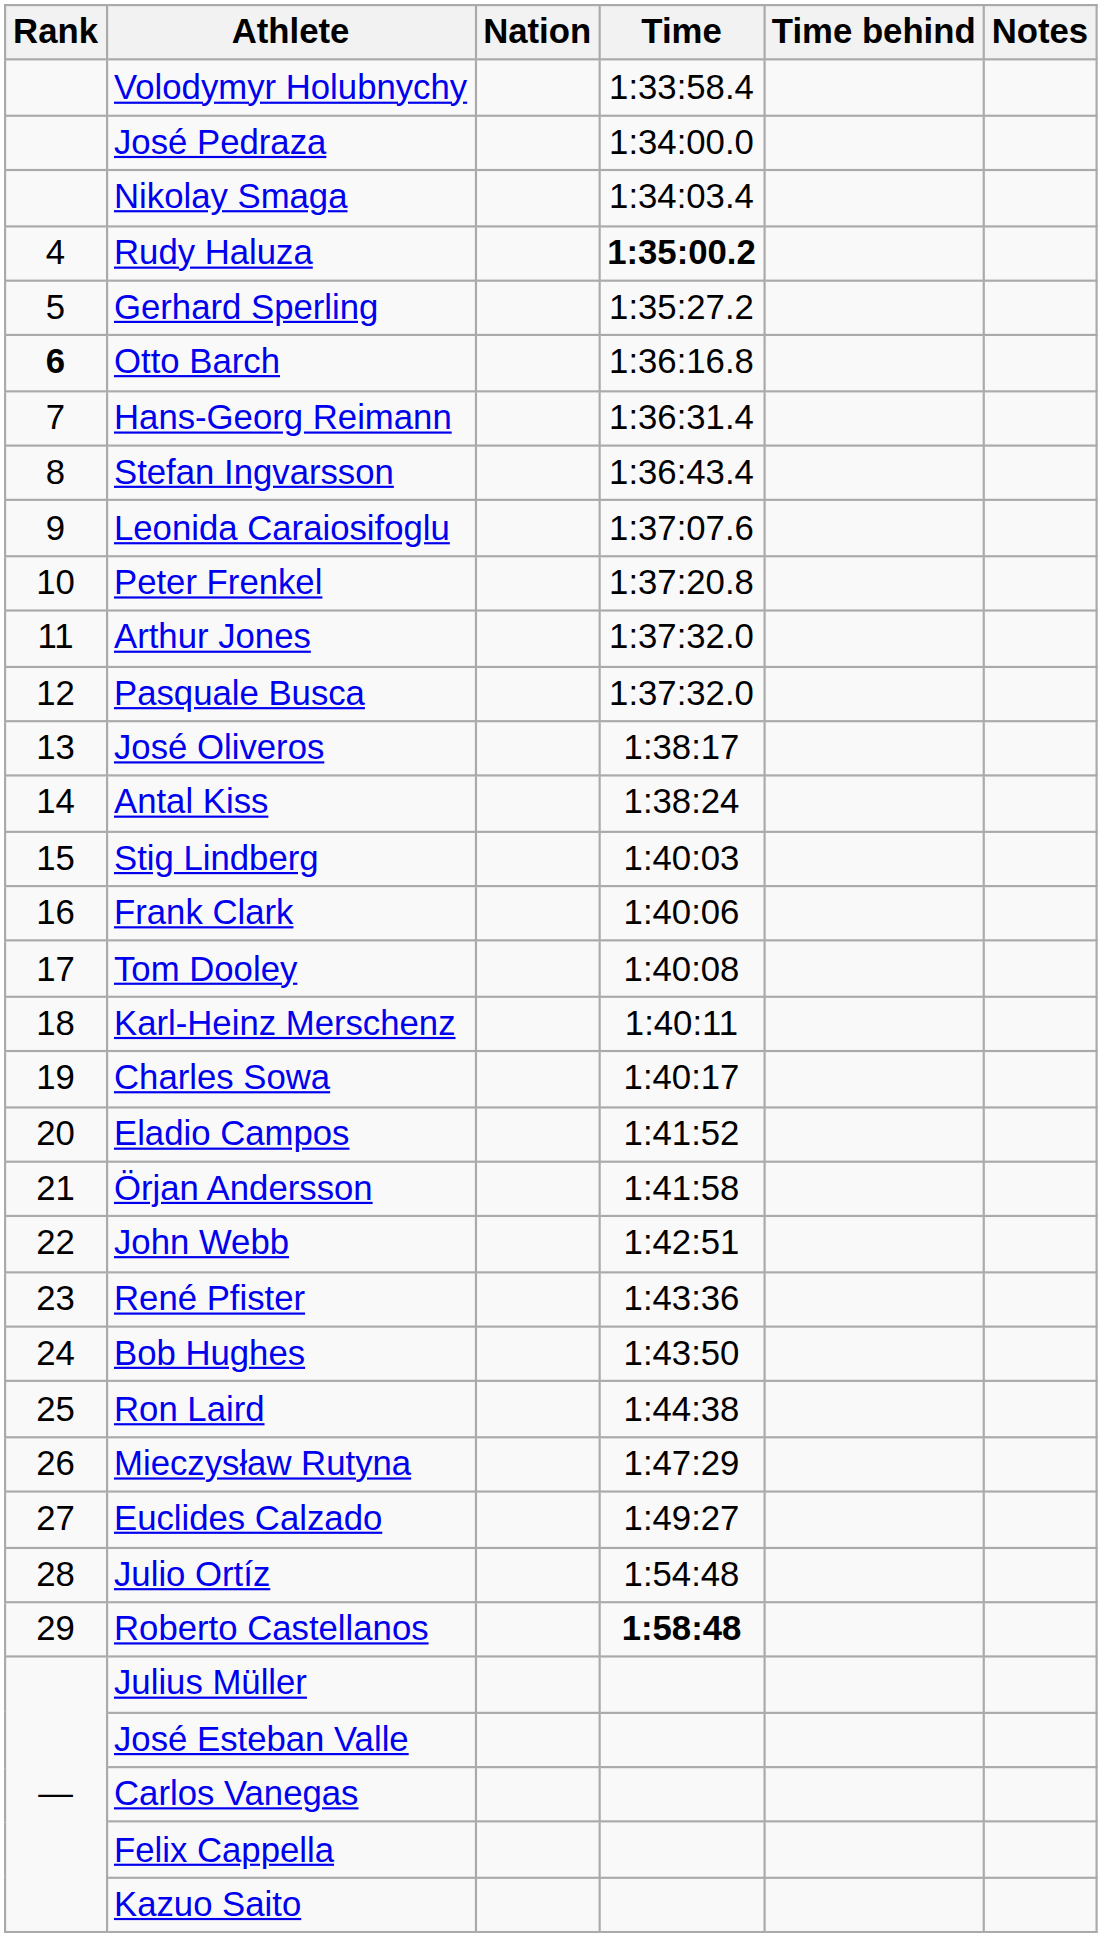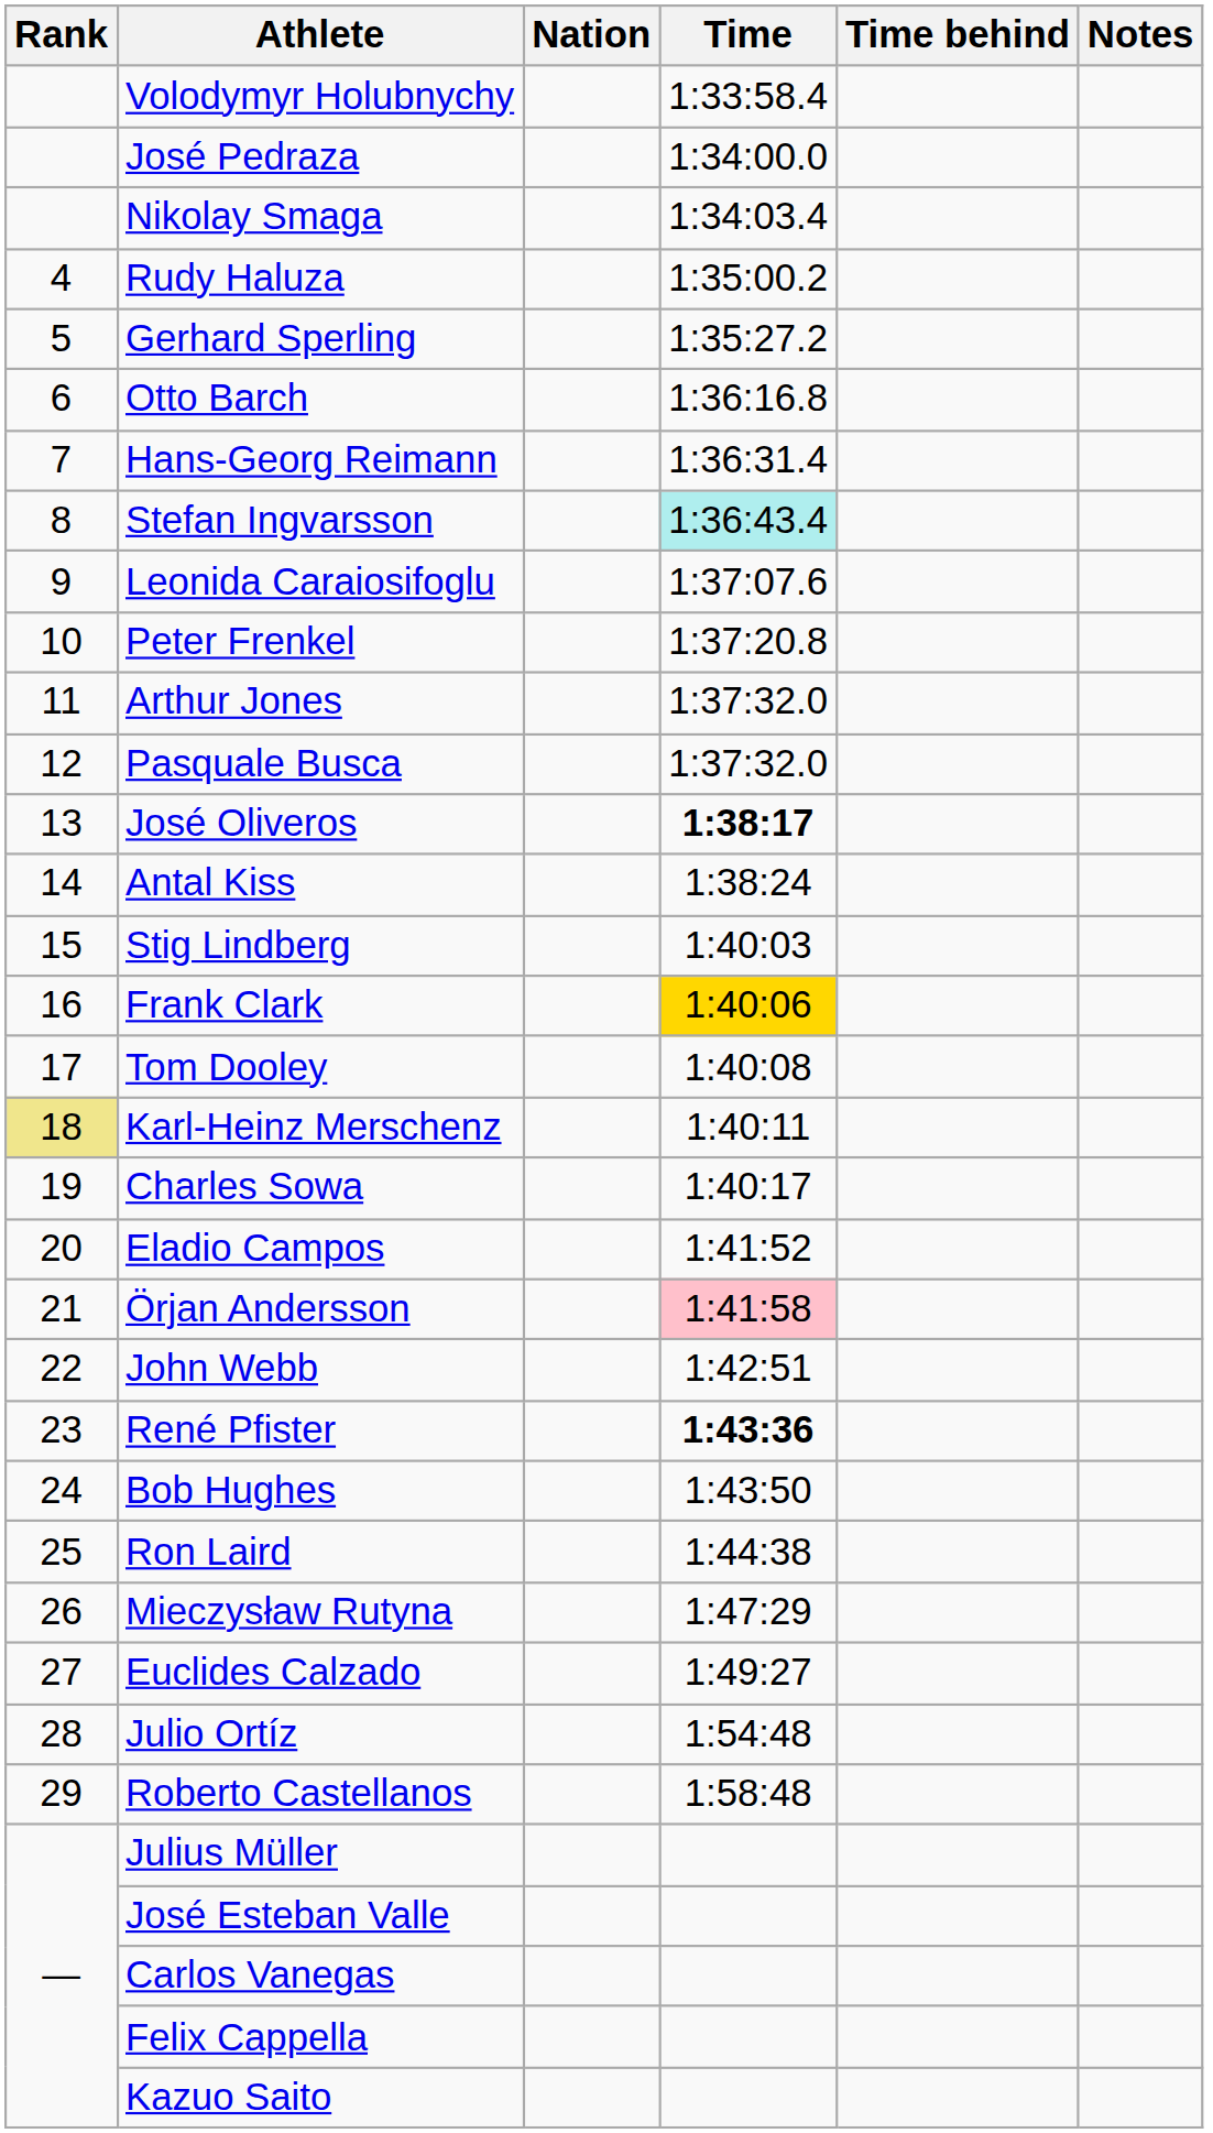Rudy Haluza | Time: bold -> normal
Otto Barch | Rank: bold -> normal
Stefan Ingvarsson | Time: no background -> paleturquoise background
José Oliveros | Time: normal -> bold
Frank Clark | Time: no background -> gold background
Karl-Heinz Merschenz | Rank: no background -> khaki background
Örjan Andersson | Time: no background -> pink background
René Pfister | Time: normal -> bold
Roberto Castellanos | Time: bold -> normal
